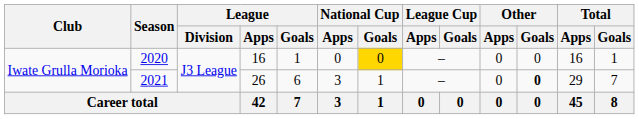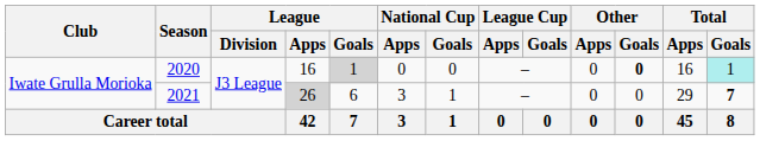2020 | League / Goals: no background -> lightgrey background
2020 | National Cup / Goals: gold background -> no background
2020 | Other / Goals: normal -> bold
2020 | Total / Goals: no background -> paleturquoise background
2021 | League / Apps: no background -> lightgrey background
2021 | Other / Goals: bold -> normal
2021 | Total / Goals: normal -> bold
